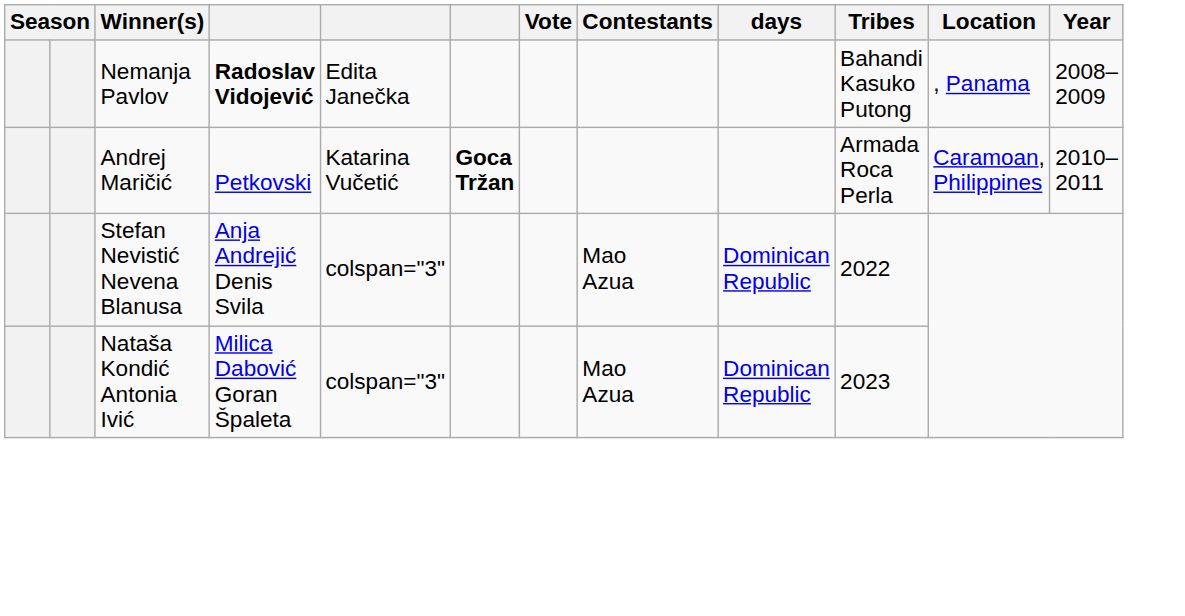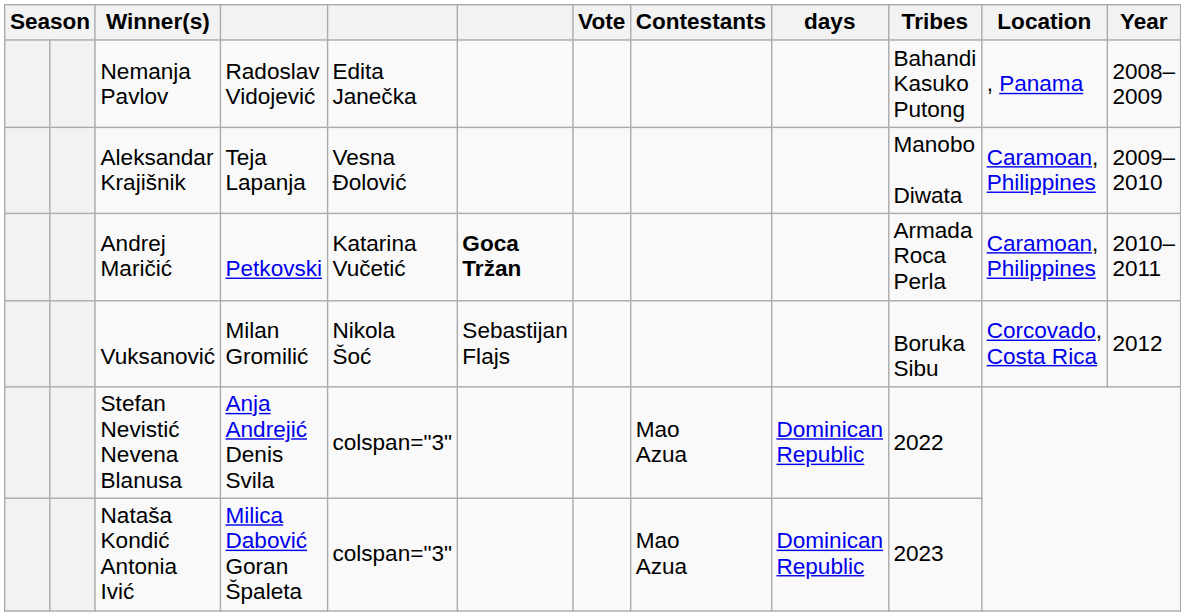Nemanja Pavlov | column 4: bold -> normal
+ row: Aleksandar Krajišnik | Teja Lapanja | Vesna Đolović | Manobo Diwata | Caramoan, Philippines | 2009–2010
+ row: Vuksanović | Milan Gromilić | Nikola Šoć | Sebastijan Flajs | Boruka Sibu | Corcovado, Costa Rica | 2012
